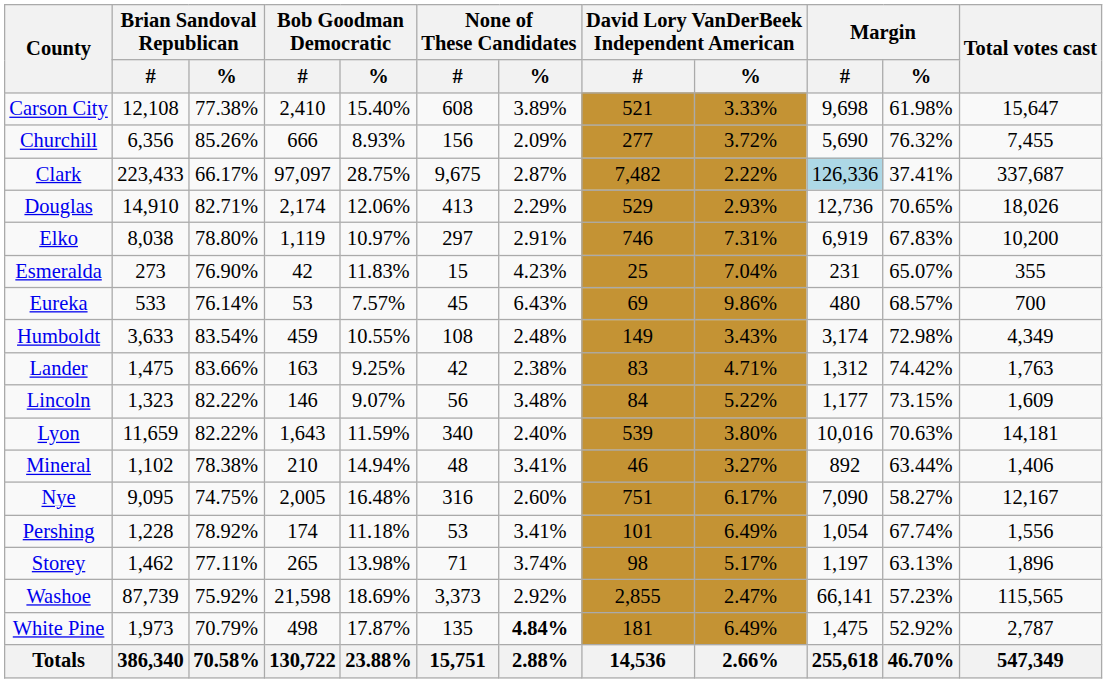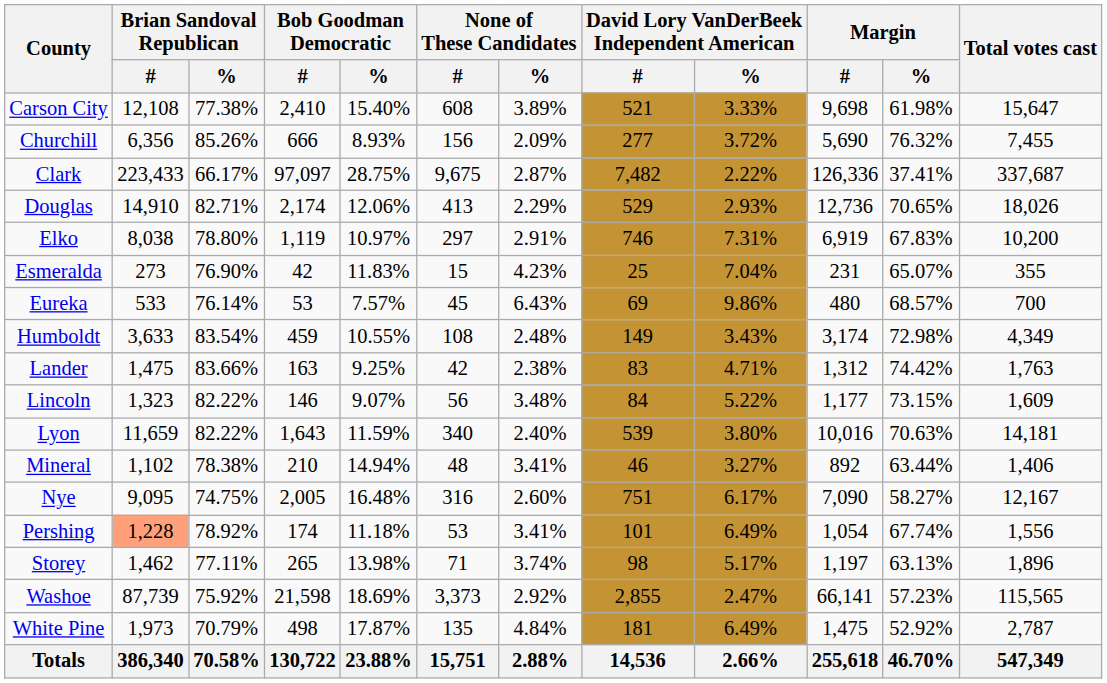Clark | Margin / #: lightblue background -> no background
Pershing | Brian Sandoval Republican / #: no background -> lightsalmon background
White Pine | None of These Candidates / %: bold -> normal
